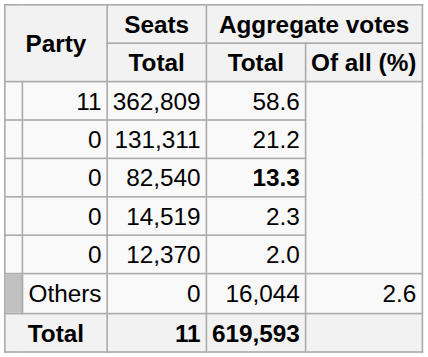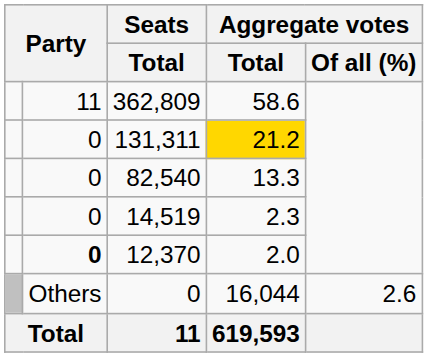131,311 | Aggregate votes / Total: no background -> gold background
82,540 | Aggregate votes / Total: bold -> normal
12,370 | column 2: normal -> bold
